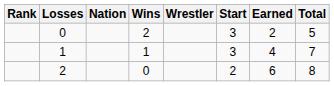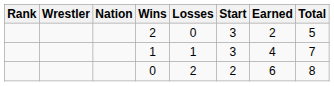columns swapped: Wrestler <-> Losses
